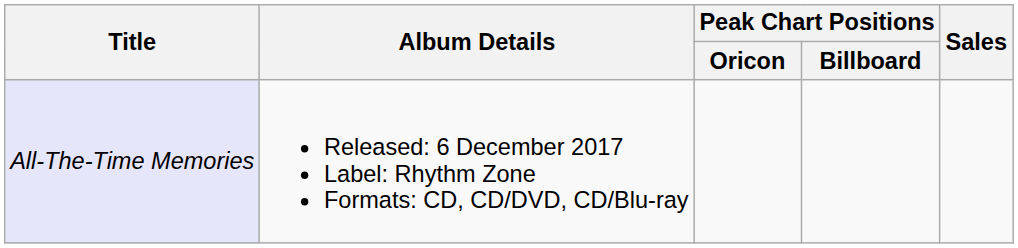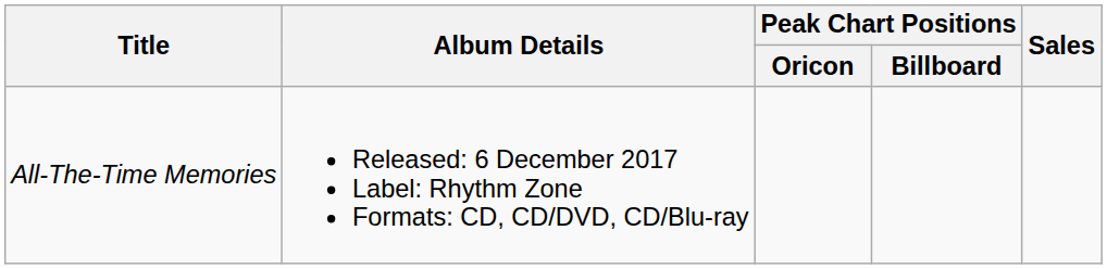row 3 | Title: lavender background -> no background
